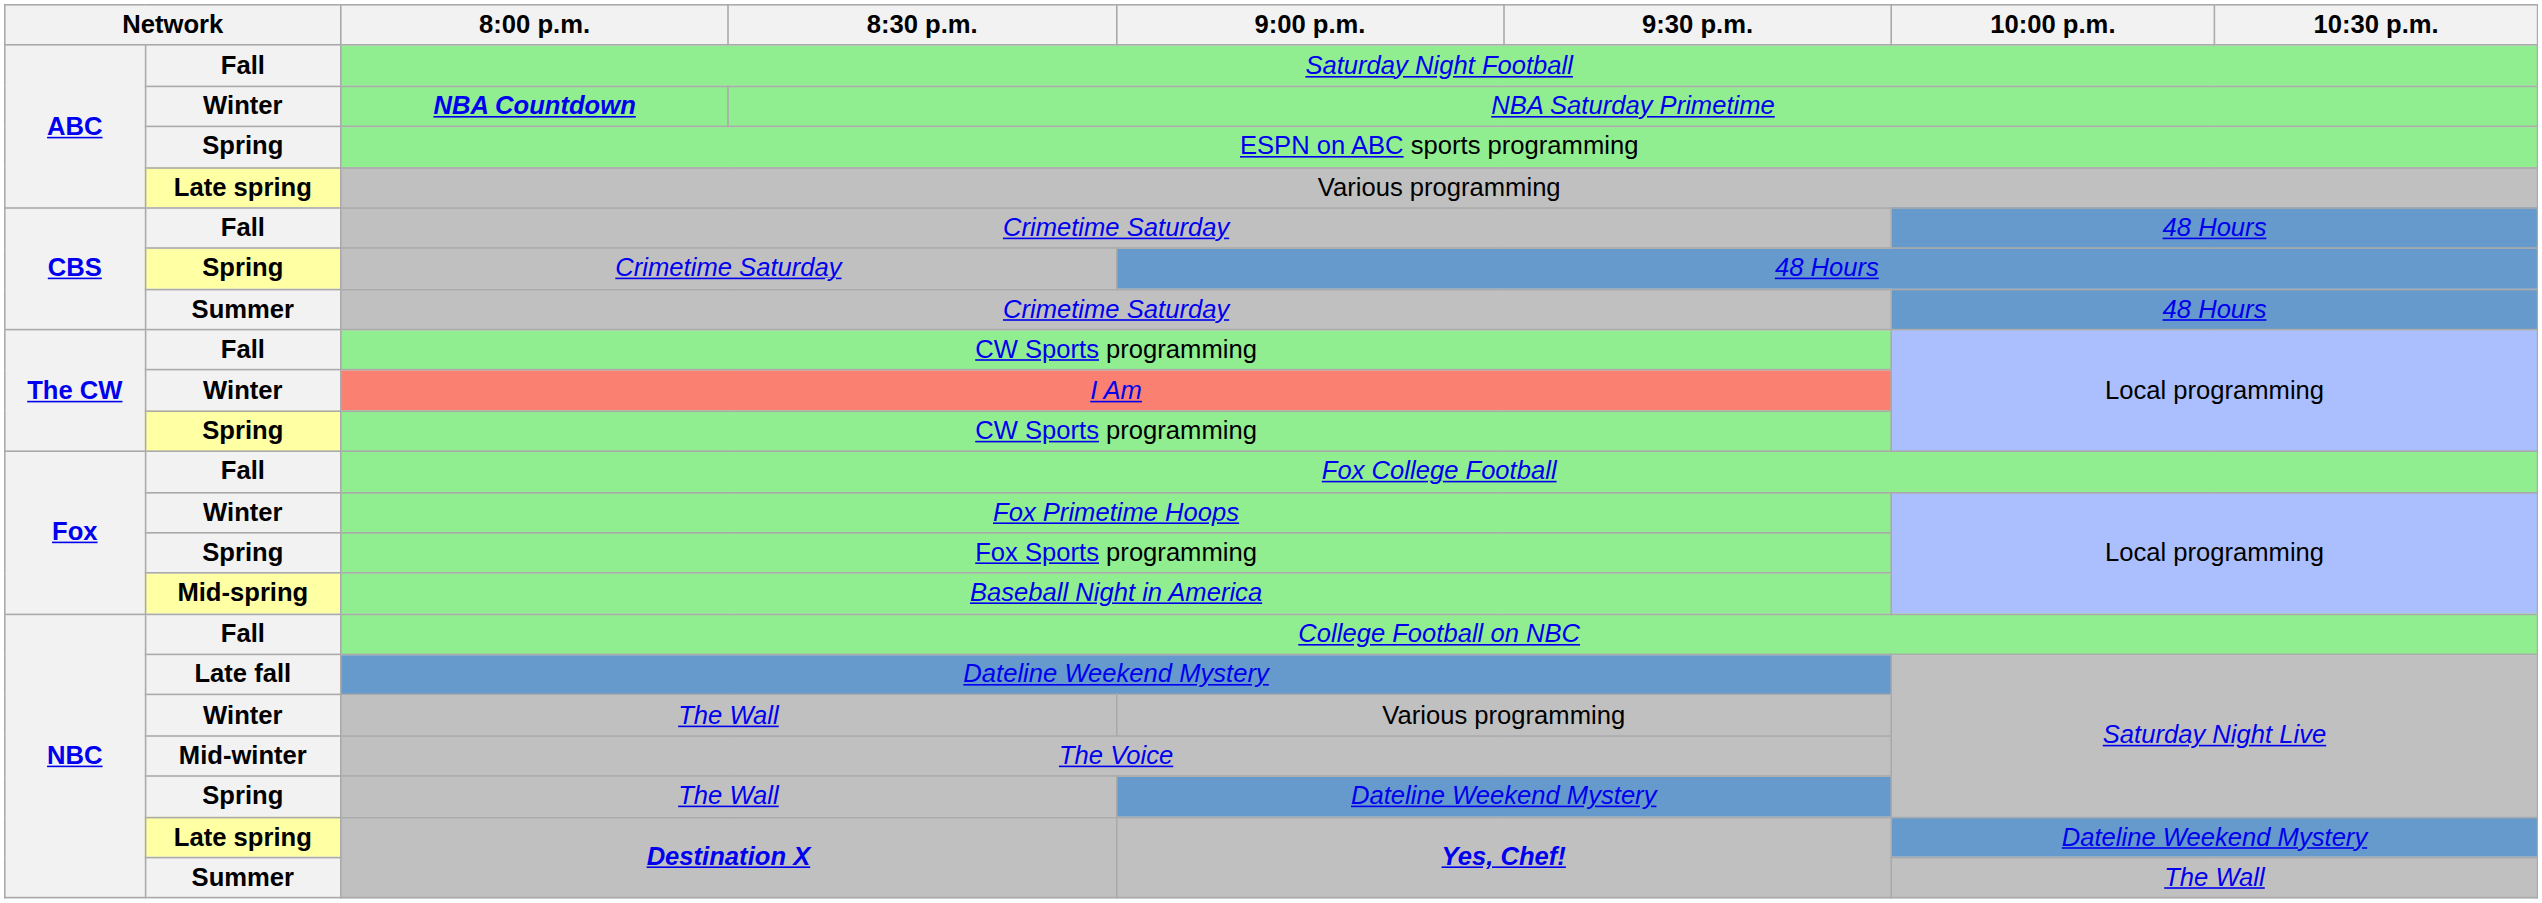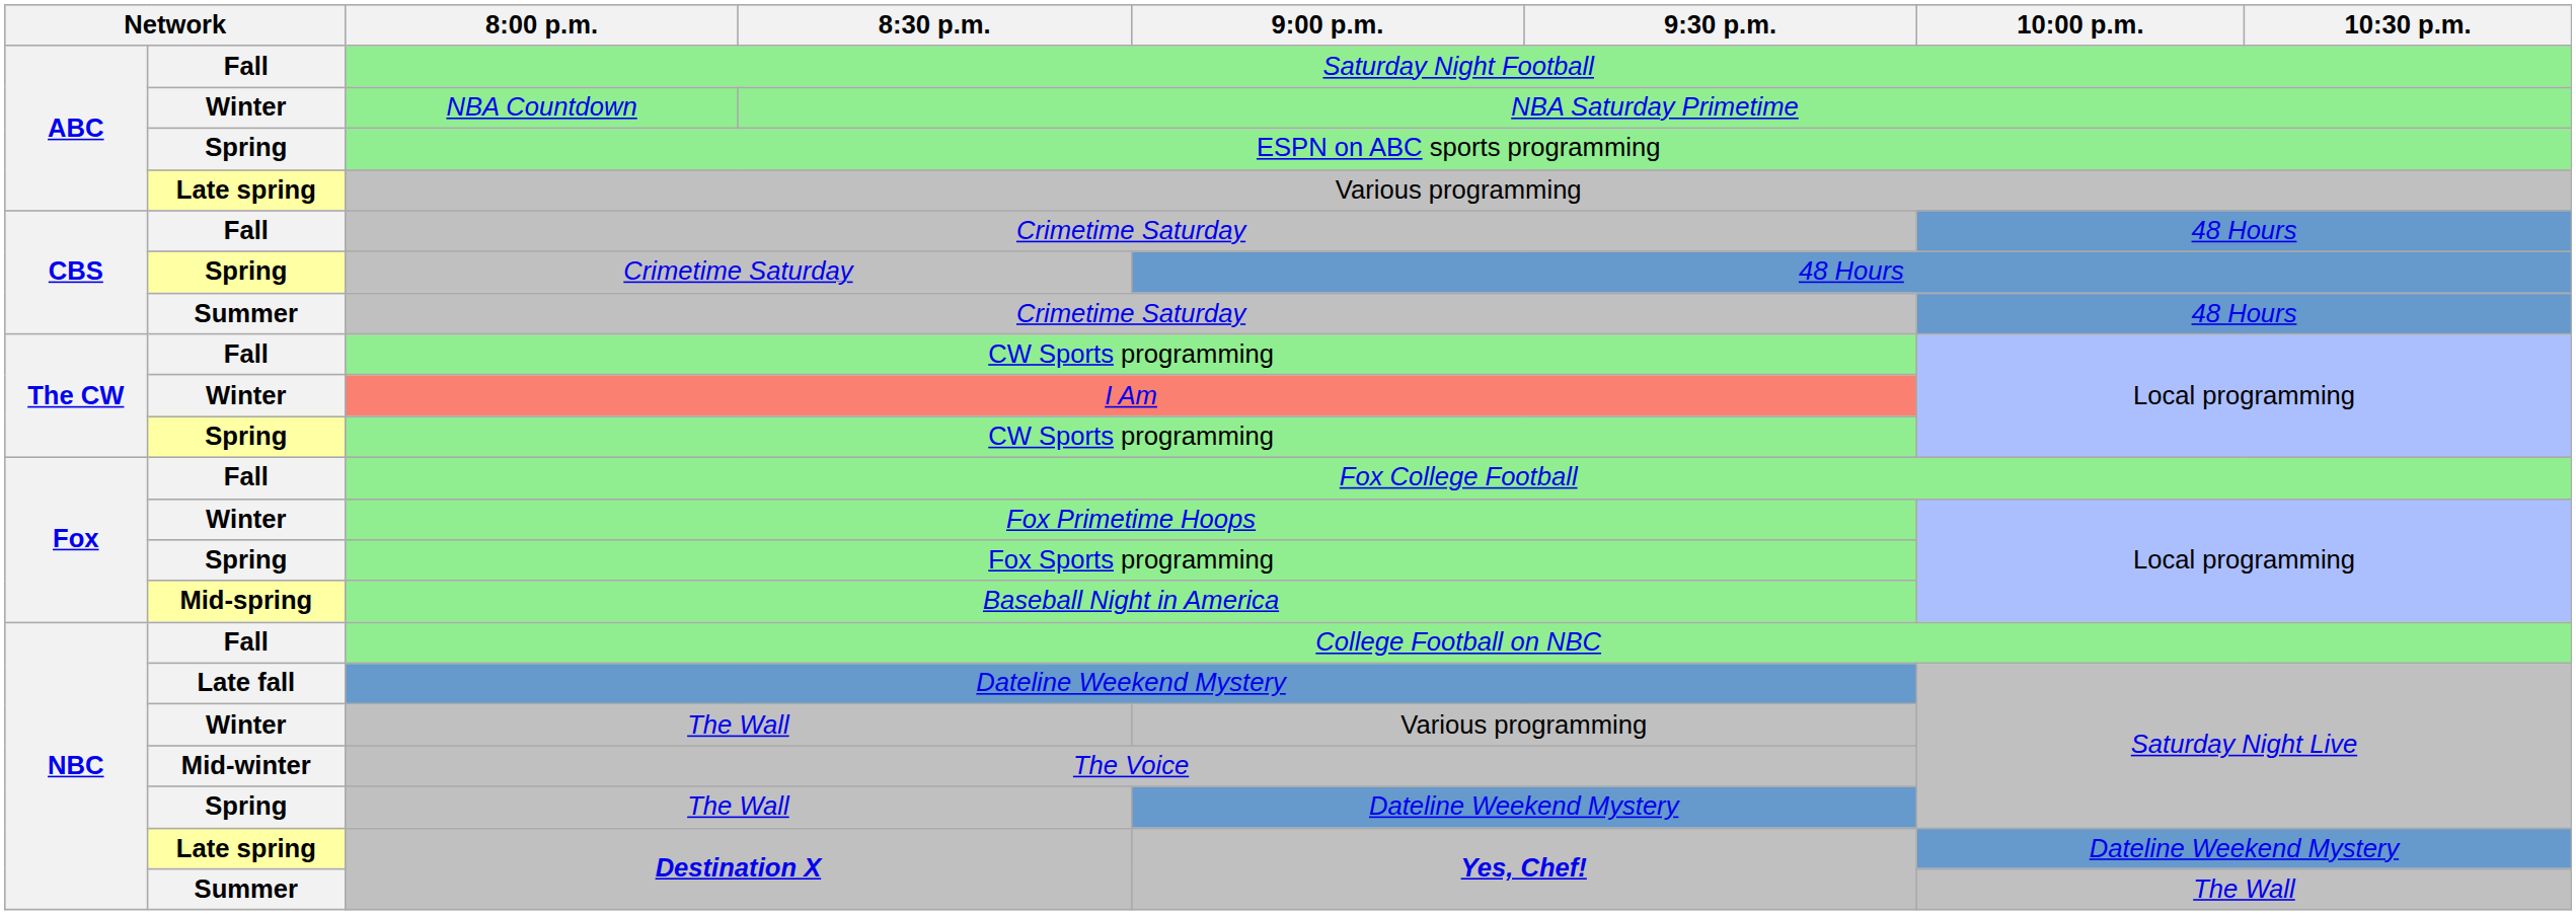NBA Countdown | 8:00 p.m.: bold -> normal
